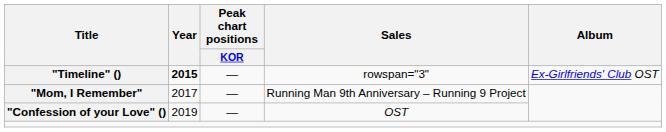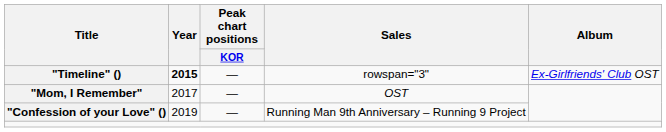"Mom, I Remember" | Sales: Running Man 9th Anniversary – Running 9 Project -> OST
"Confession of your Love" () | Sales: OST -> Running Man 9th Anniversary – Running 9 Project
